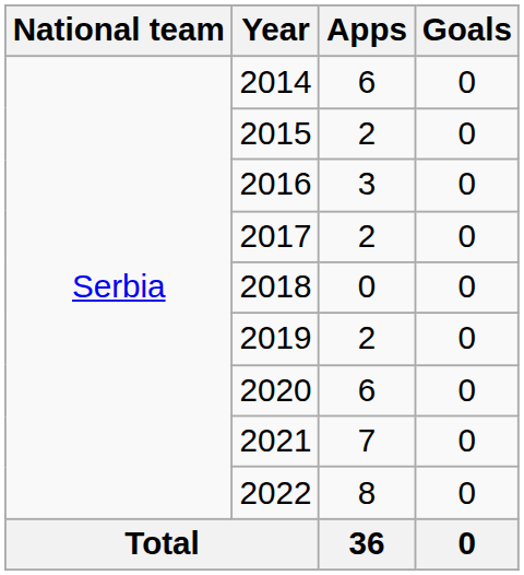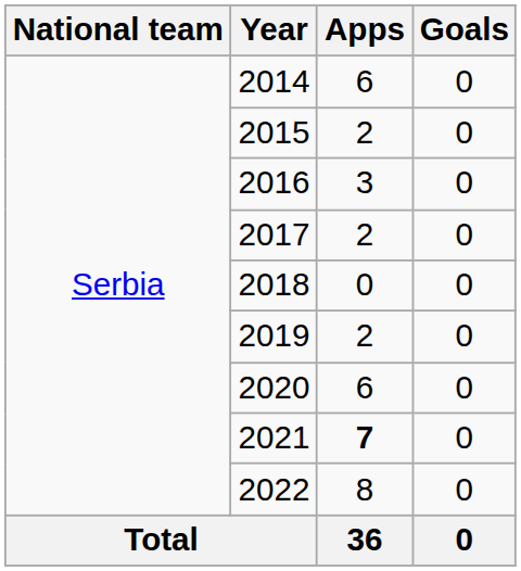2021 | Apps: normal -> bold
